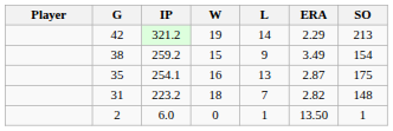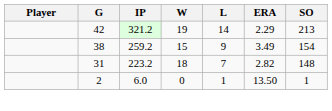- row: 35 | 254.1 | 16 | 13 | 2.87 | 175
